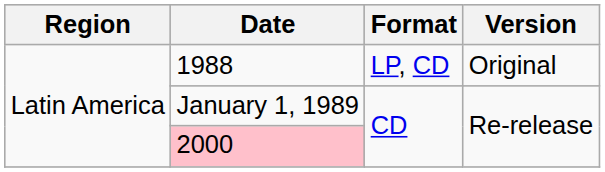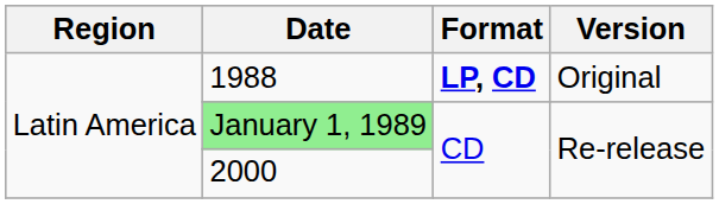1988 / LP, CD | Format: normal -> bold
January 1, 1989 | Date: no background -> lightgreen background
2000 | Date: pink background -> no background
